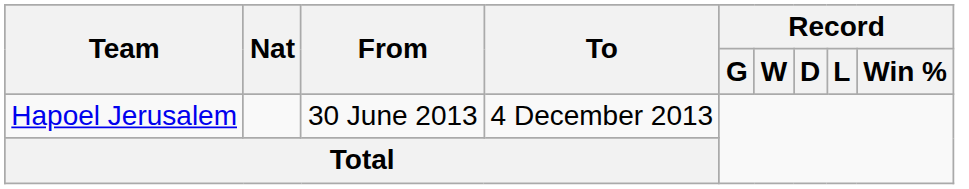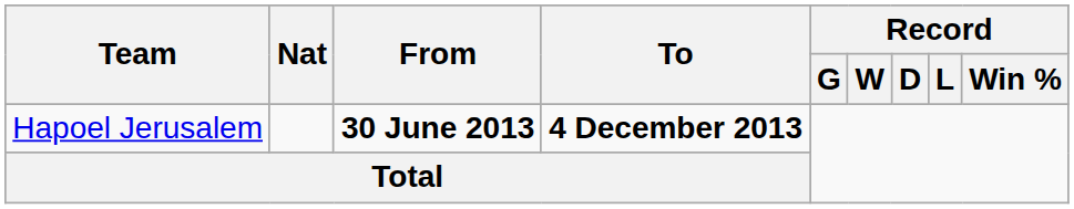Hapoel Jerusalem | From: normal -> bold
Hapoel Jerusalem | To: normal -> bold
